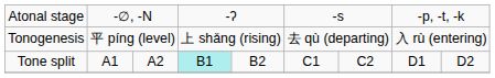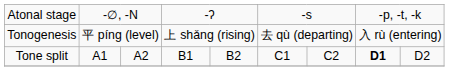Tone split | column 4: paleturquoise background -> no background
Tone split | column 8: normal -> bold
